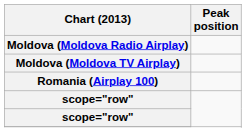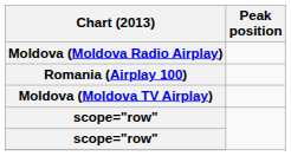rows swapped: Moldova (Moldova TV Airplay) <-> Romania (Airplay 100)
